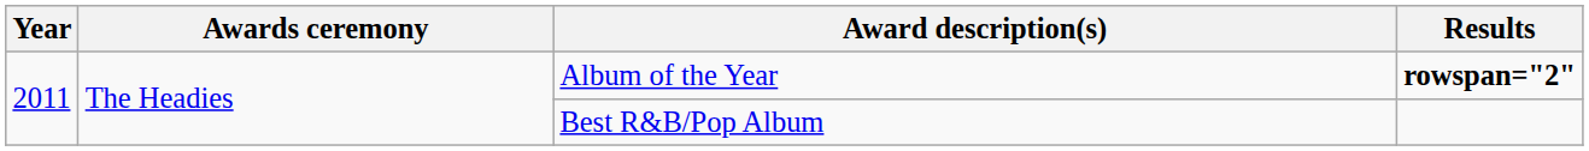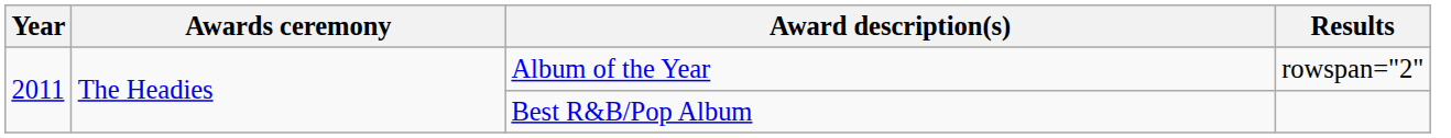Album of the Year | Results: bold -> normal
